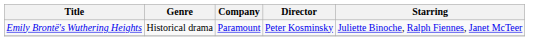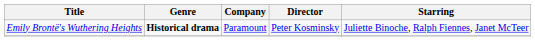Emily Brontë's Wuthering Heights | Genre: normal -> bold
